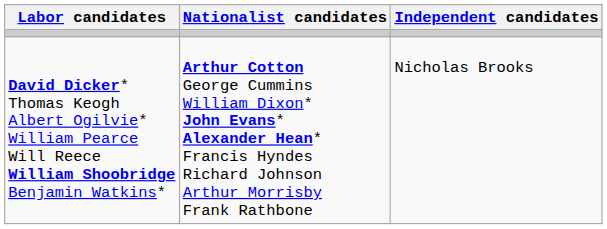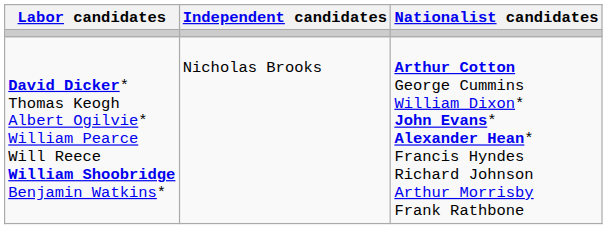columns swapped: Nationalist candidates <-> Independent candidates
